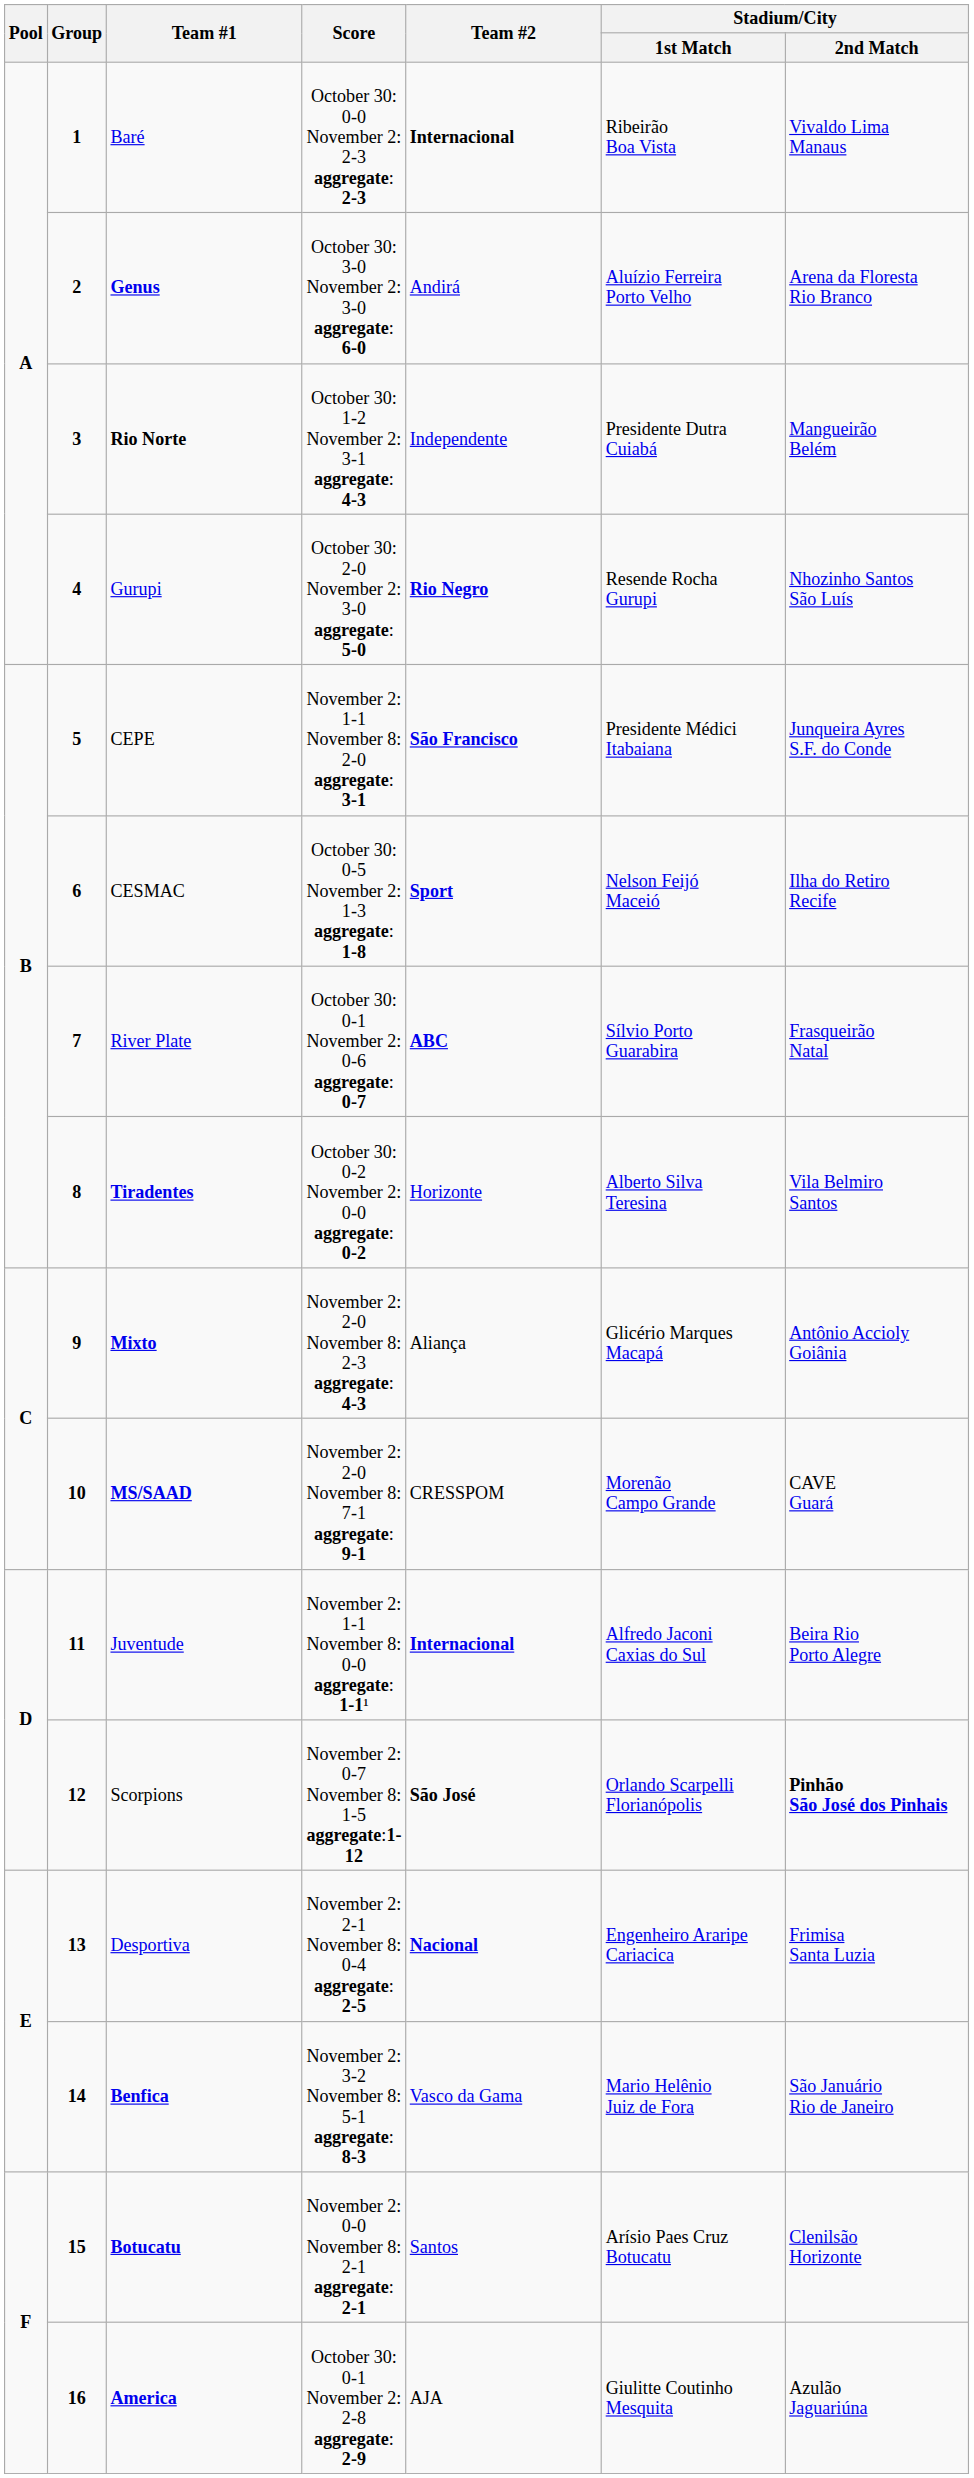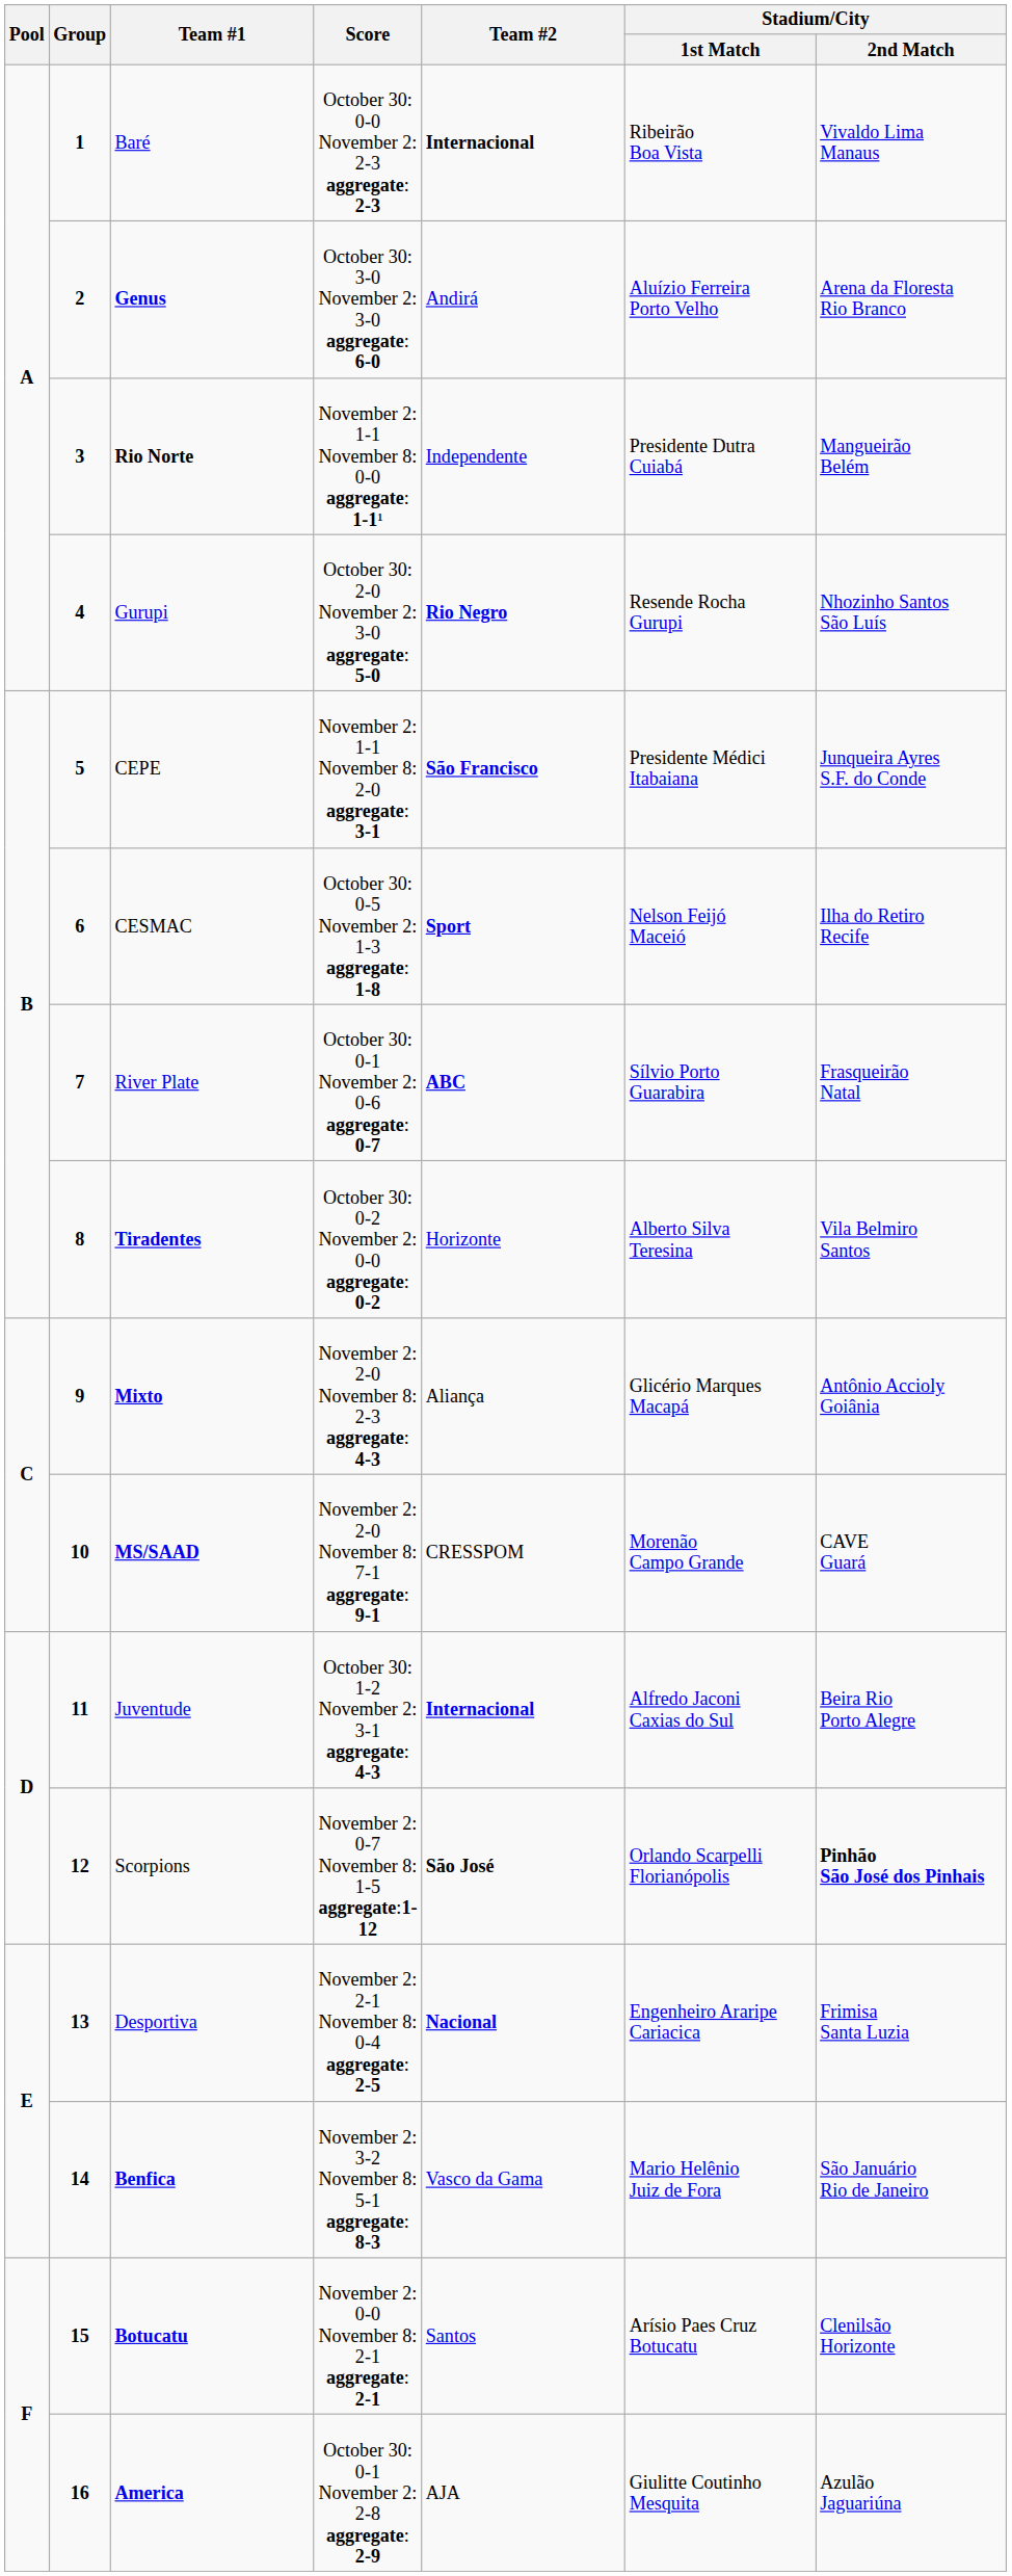Rio Norte | Score: October 30: 1-2 November 2: 3-1 aggregate: 4-3 -> November 2: 1-1 November 8: 0-0 aggregate: 1-1¹
Juventude | Score: November 2: 1-1 November 8: 0-0 aggregate: 1-1¹ -> October 30: 1-2 November 2: 3-1 aggregate: 4-3
